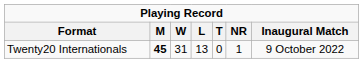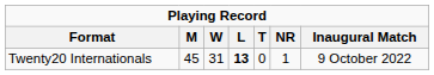Twenty20 Internationals | M: bold -> normal
Twenty20 Internationals | L: normal -> bold
